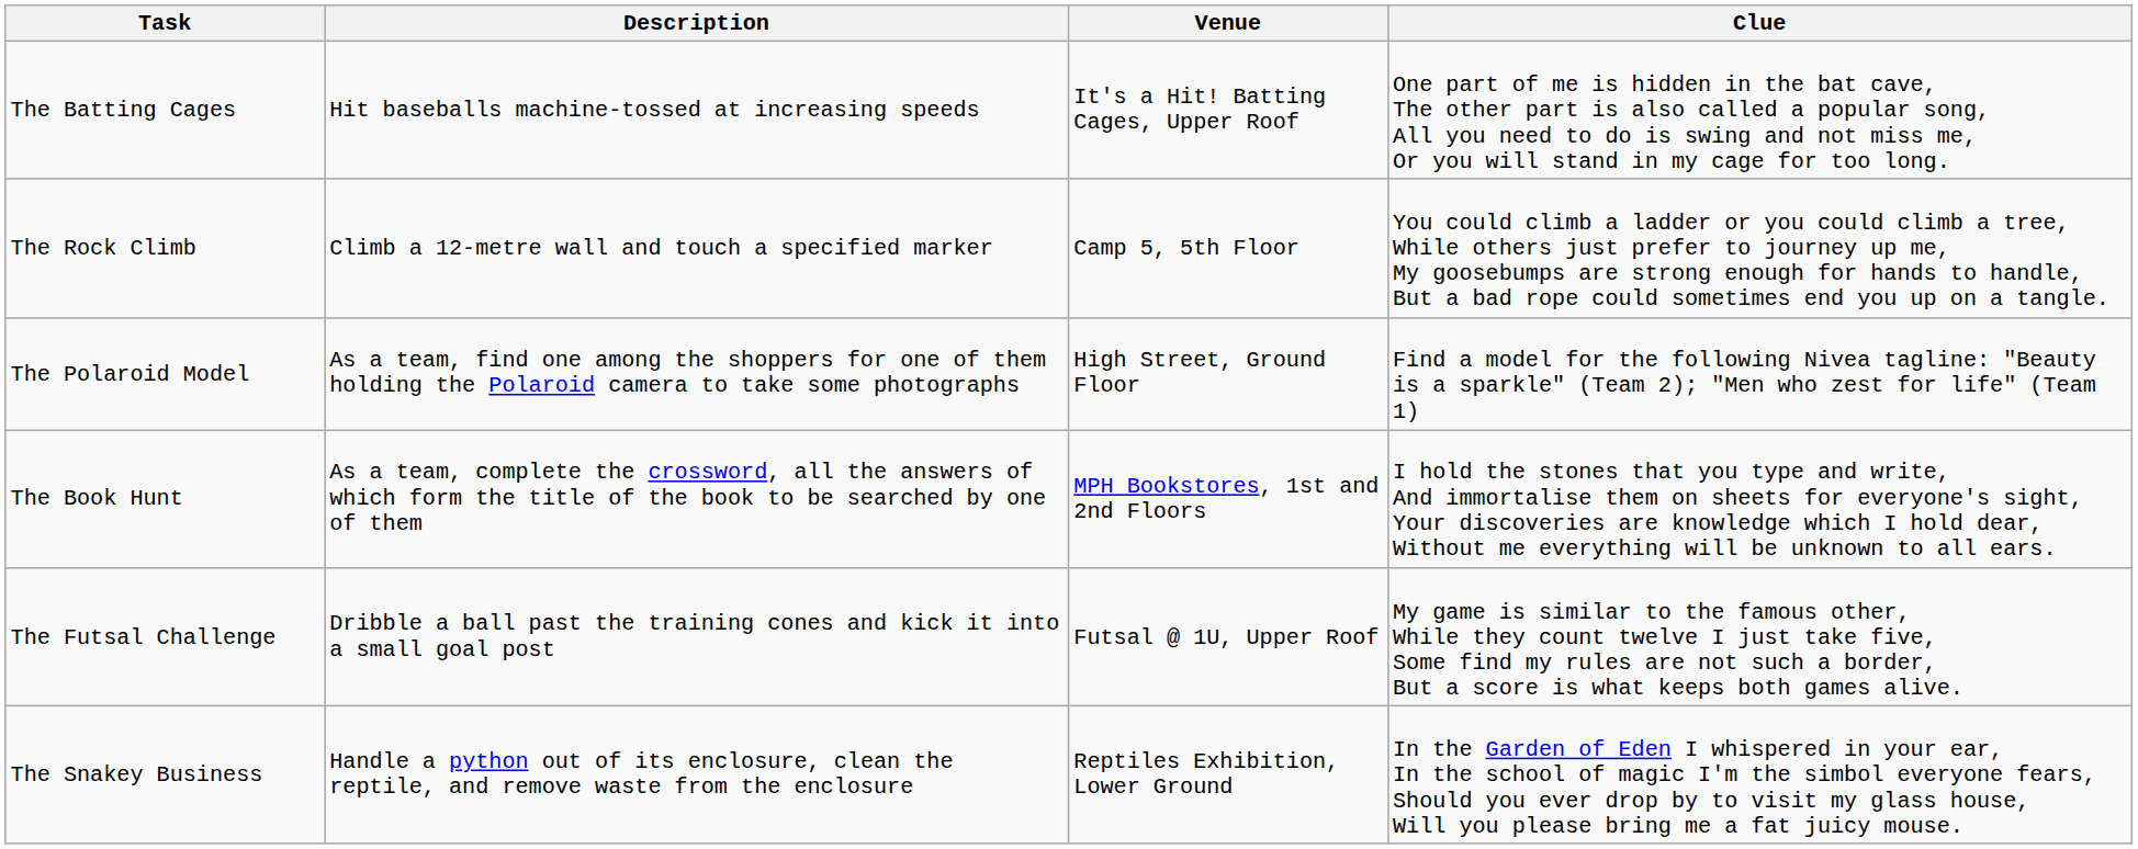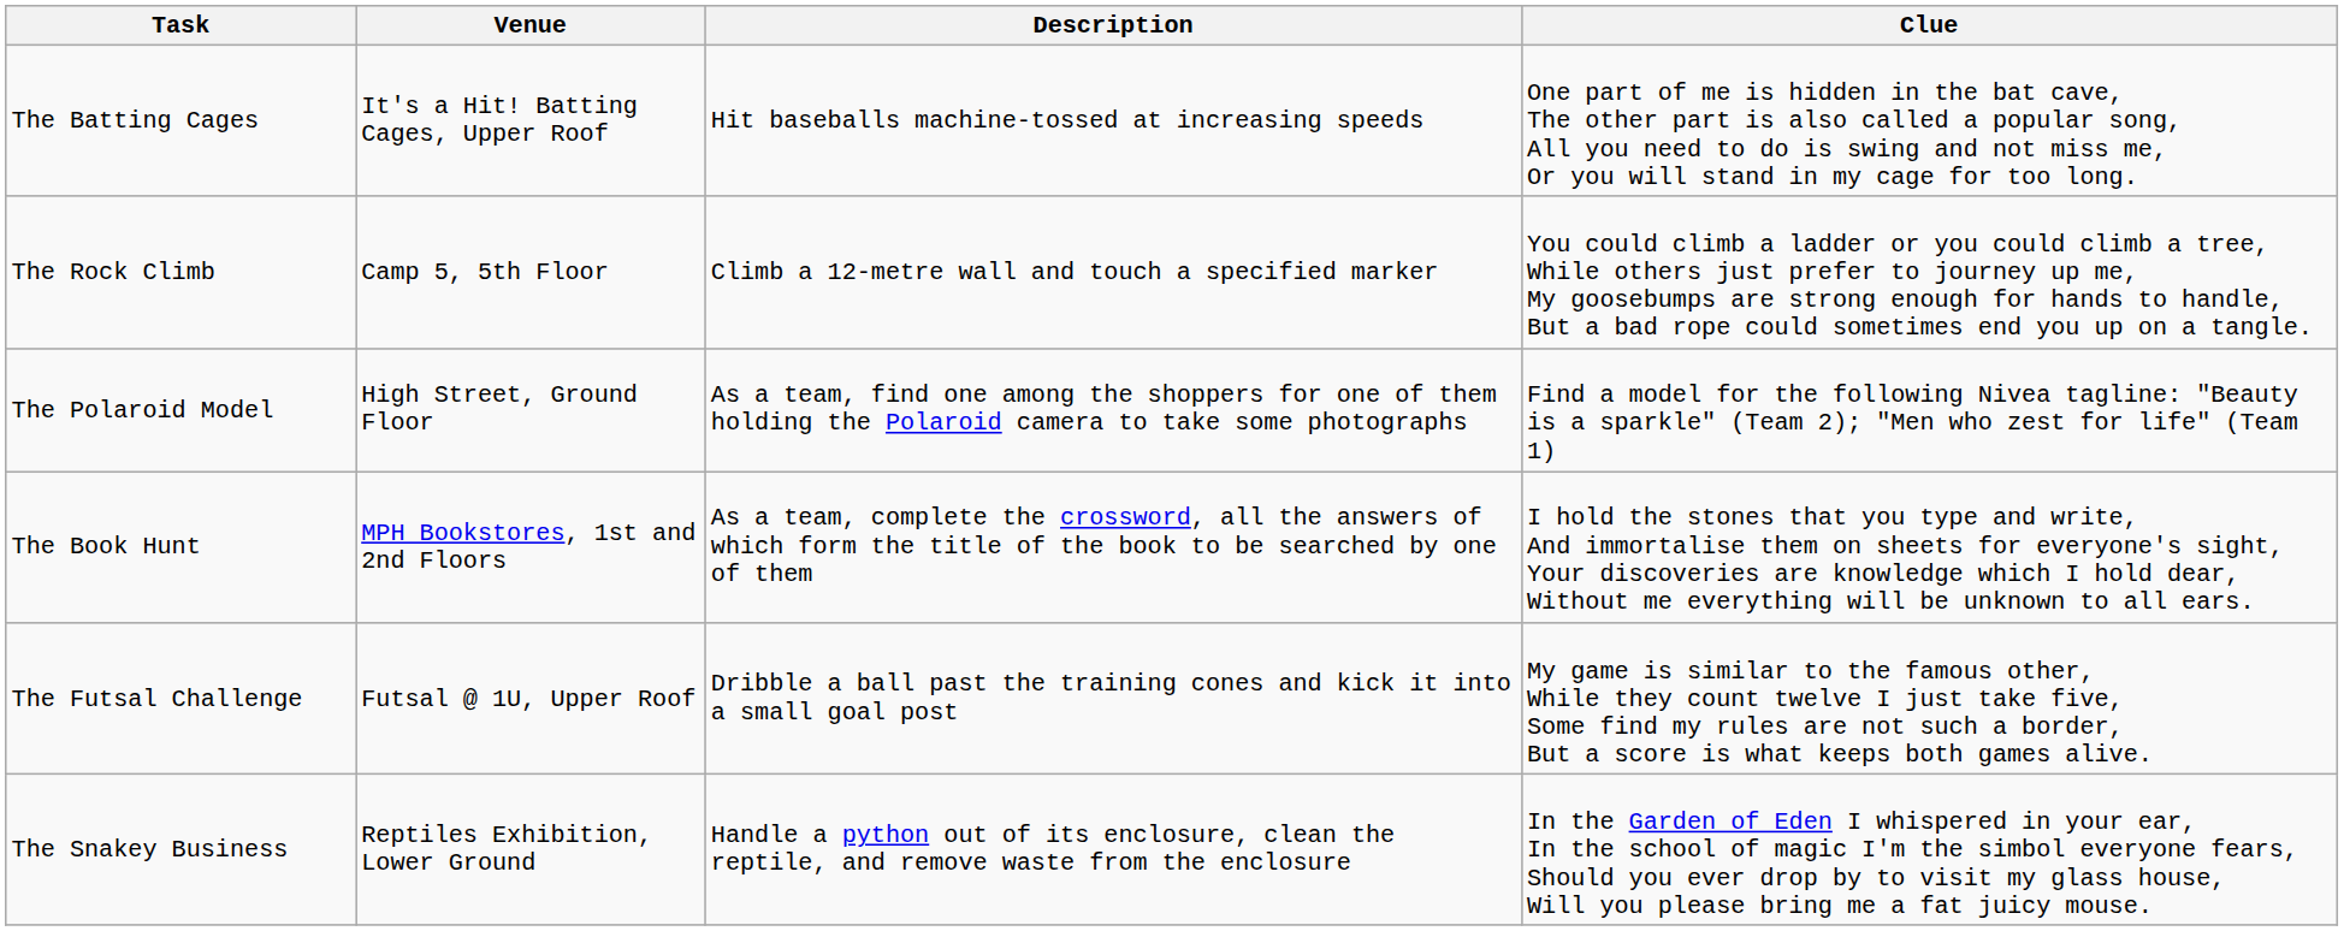columns swapped: Venue <-> Description
